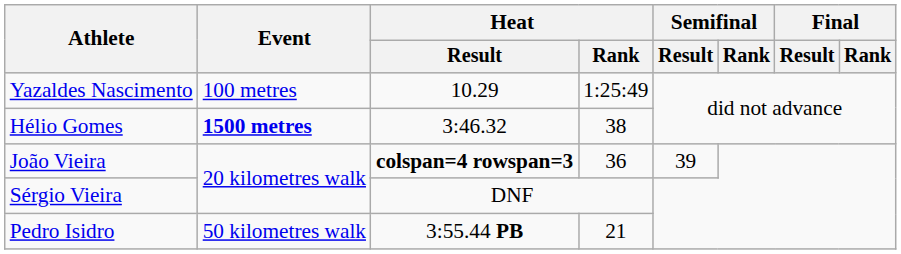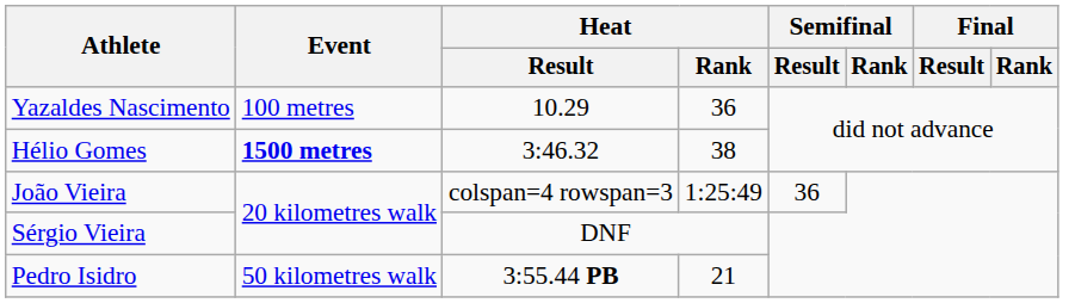Yazaldes Nascimento | Heat / Rank: 1:25:49 -> 36
João Vieira | Heat / Result: bold -> normal
João Vieira | Heat / Rank: 36 -> 1:25:49
João Vieira | Semifinal / Result: 39 -> 36
